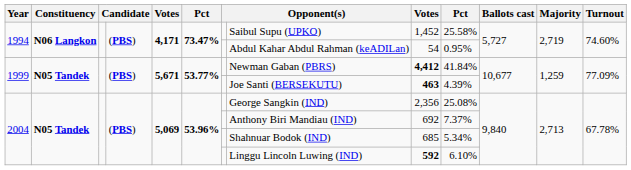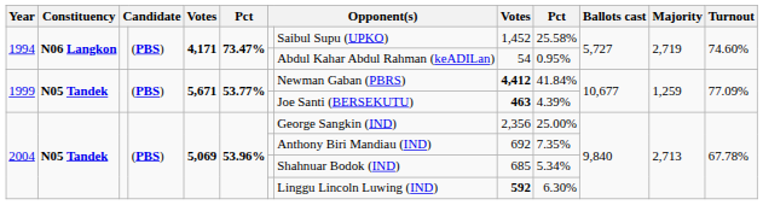row 6 | column 10: 25.08% -> 25.00%
row 7 | column 10: 7.37% -> 7.35%
row 9 | column 10: 6.10% -> 6.30%
